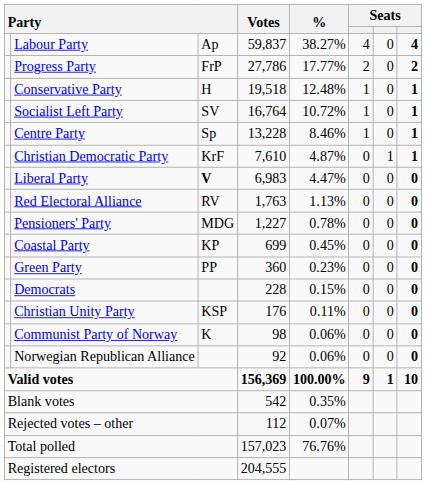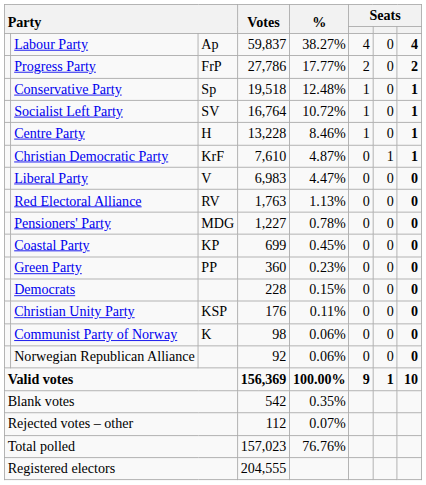Conservative Party | column 3: H -> Sp
Centre Party | column 3: Sp -> H
Liberal Party | column 3: bold -> normal
